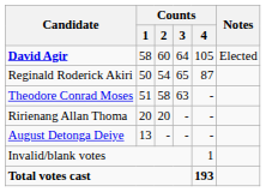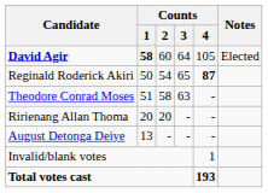David Agir | Counts / 1: normal -> bold
Reginald Roderick Akiri | Counts / 4: normal -> bold
